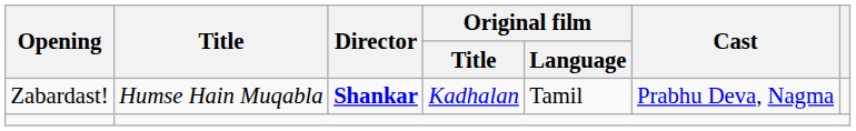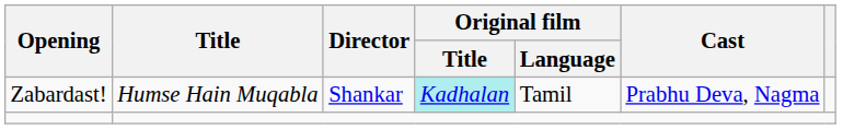Zabardast! | Director: bold -> normal
Zabardast! | Original film / Title: no background -> paleturquoise background
